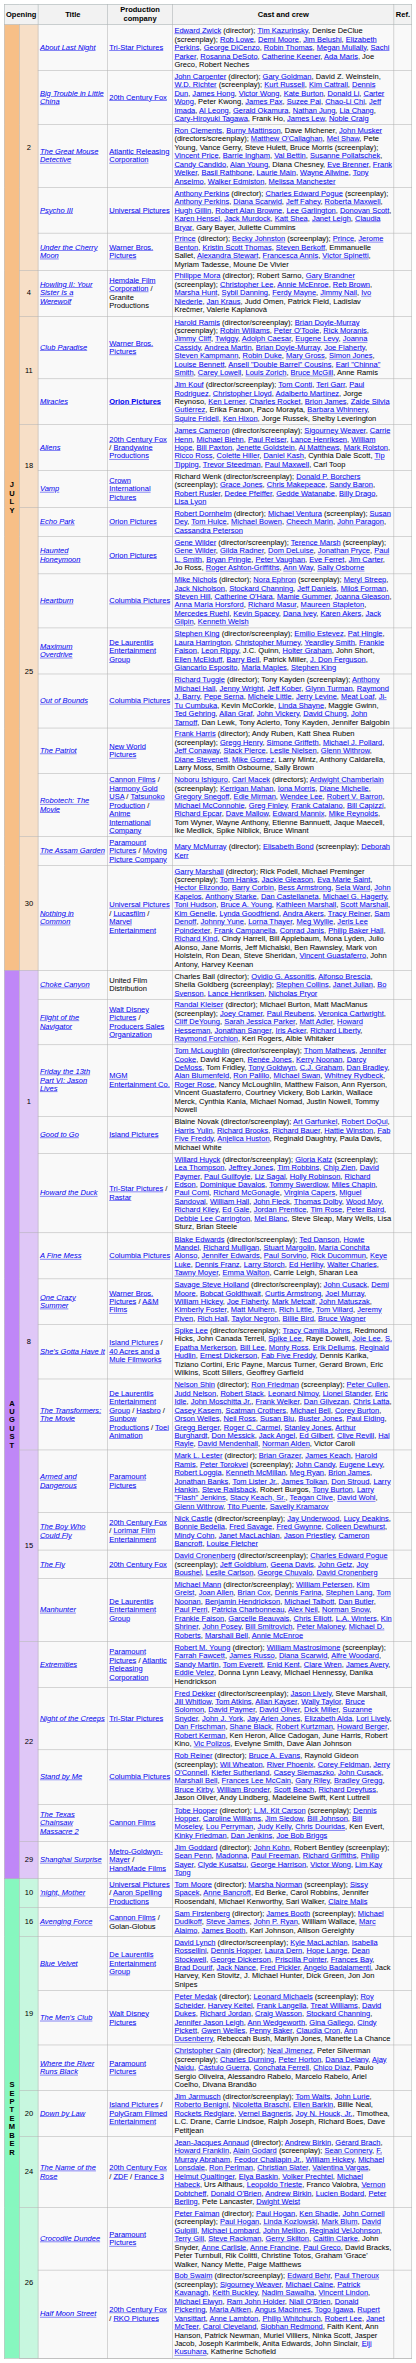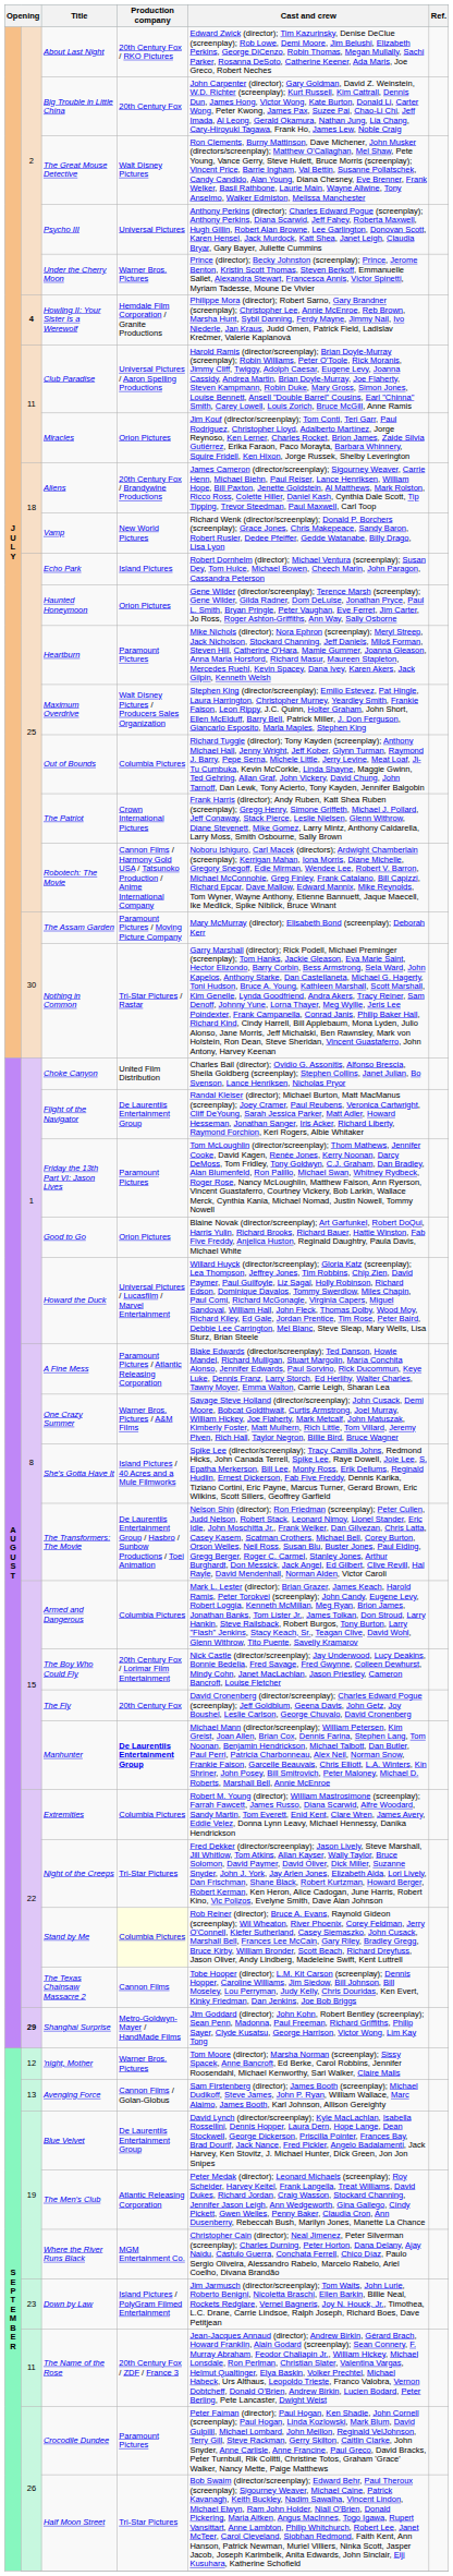About Last Night | Production company: Tri-Star Pictures -> 20th Century Fox / RKO Pictures
The Great Mouse Detective | Production company: Atlantic Releasing Corporation -> Walt Disney Pictures
Howling II: Your Sister Is a Werewolf | column 2: normal -> bold
Club Paradise | Production company: Warner Bros. Pictures -> Universal Pictures / Aaron Spelling Productions
Miracles | Production company: bold -> normal
Vamp | Production company: Crown International Pictures -> New World Pictures
Echo Park | Production company: Orion Pictures -> Island Pictures
Heartburn | Production company: Columbia Pictures -> Paramount Pictures
Maximum Overdrive | Production company: De Laurentiis Entertainment Group -> Walt Disney Pictures / Producers Sales Organization
The Patriot | Production company: New World Pictures -> Crown International Pictures
Nothing in Common | Production company: Universal Pictures / Lucasfilm / Marvel Entertainment -> Tri-Star Pictures / Rastar
Flight of the Navigator | Production company: Walt Disney Pictures / Producers Sales Organization -> De Laurentiis Entertainment Group
Friday the 13th Part VI: Jason Lives | Production company: MGM Entertainment Co. -> Paramount Pictures
Good to Go | Production company: Island Pictures -> Orion Pictures
Howard the Duck | Production company: Tri-Star Pictures / Rastar -> Universal Pictures / Lucasfilm / Marvel Entertainment
A Fine Mess | Production company: Columbia Pictures -> Paramount Pictures / Atlantic Releasing Corporation
Armed and Dangerous | Production company: Paramount Pictures -> Columbia Pictures
Manhunter | Production company: normal -> bold
Extremities | Production company: Paramount Pictures / Atlantic Releasing Corporation -> Columbia Pictures
Stand by Me | Production company: no background -> lightyellow background
Shanghai Surprise | column 2: normal -> bold
'night, Mother | column 2: 10 -> 12
'night, Mother | Production company: Universal Pictures / Aaron Spelling Productions -> Warner Bros. Pictures
Avenging Force | column 2: 16 -> 13
The Men's Club | Production company: Walt Disney Pictures -> Atlantic Releasing Corporation
Where the River Runs Black | Production company: Paramount Pictures -> MGM Entertainment Co.
Down by Law | column 2: 20 -> 23
The Name of the Rose | column 2: 24 -> 11
Half Moon Street | Production company: 20th Century Fox / RKO Pictures -> Tri-Star Pictures
